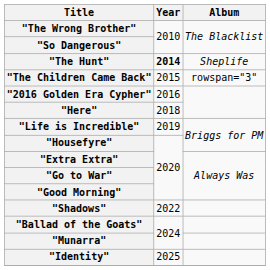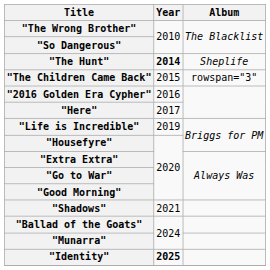"Here" | Year: 2018 -> 2017
"Shadows" | Year: 2022 -> 2021
"Identity" | Year: normal -> bold
